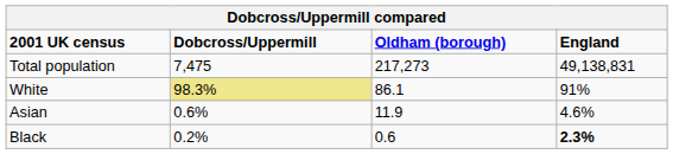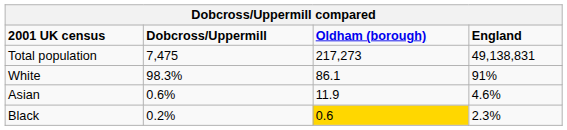White | Dobcross/Uppermill: khaki background -> no background
Black | Oldham (borough): no background -> gold background
Black | England: bold -> normal
